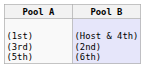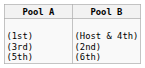(1st) (3rd) (5th) | Pool B: lavender background -> no background
